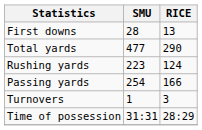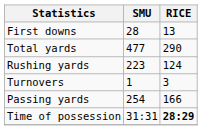rows swapped: Passing yards <-> Turnovers
Time of possession | RICE: normal -> bold
